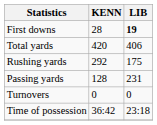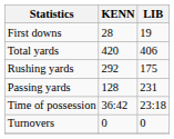First downs | LIB: bold -> normal
rows swapped: Turnovers <-> Time of possession
